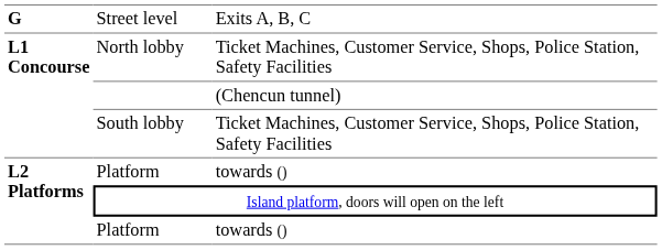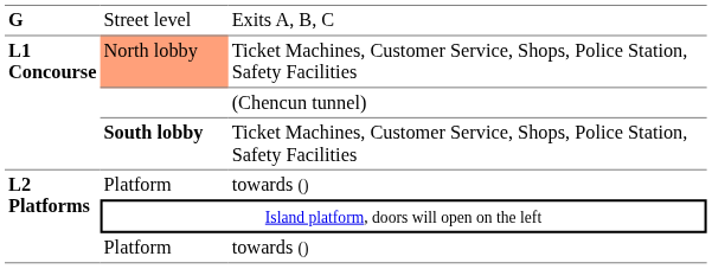North lobby | column 2: no background -> lightsalmon background
South lobby | column 2: normal -> bold
